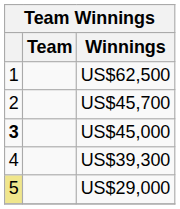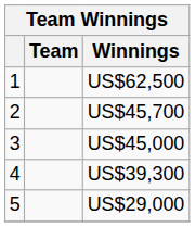US$45,000 | column 1: bold -> normal
US$29,000 | column 1: khaki background -> no background
